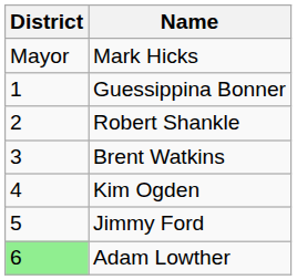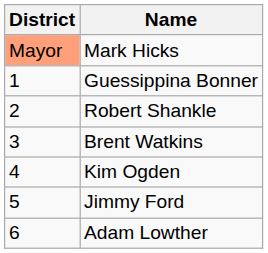Mark Hicks | District: no background -> lightsalmon background
Adam Lowther | District: lightgreen background -> no background
